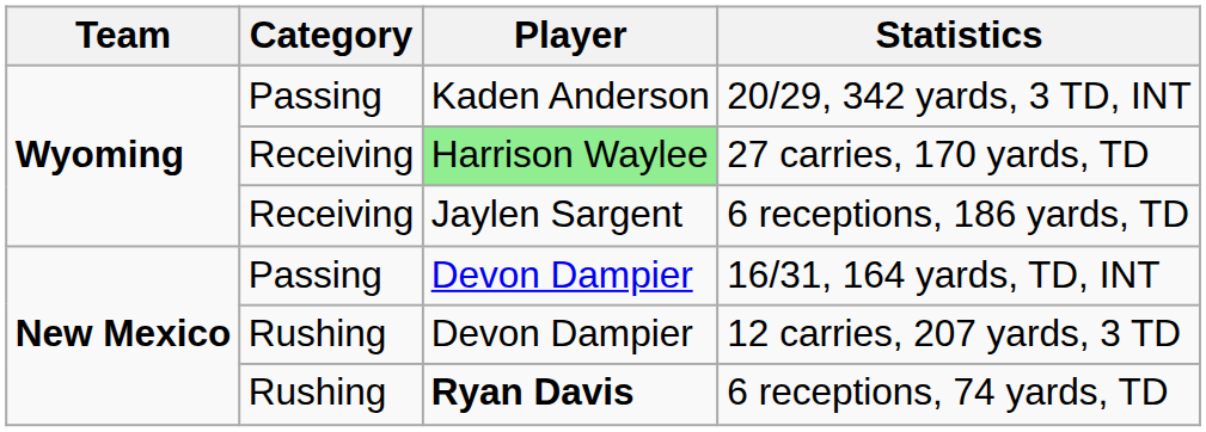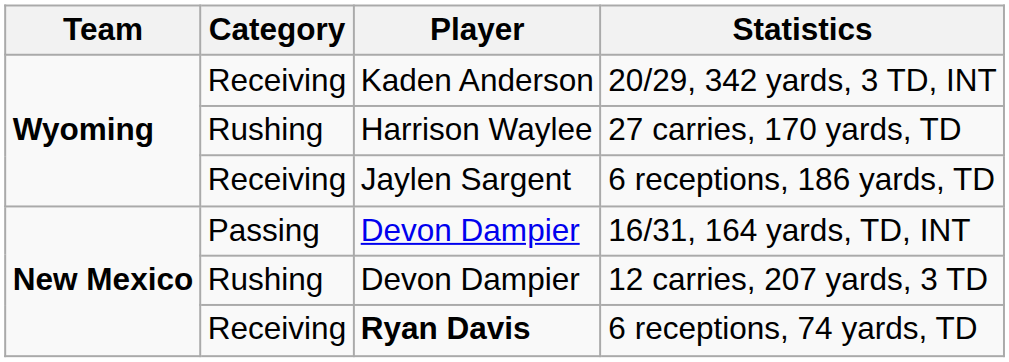20/29, 342 yards, 3 TD, INT | Category: Passing -> Receiving
27 carries, 170 yards, TD | Category: Receiving -> Rushing
27 carries, 170 yards, TD | Player: lightgreen background -> no background
6 receptions, 74 yards, TD | Category: Rushing -> Receiving
